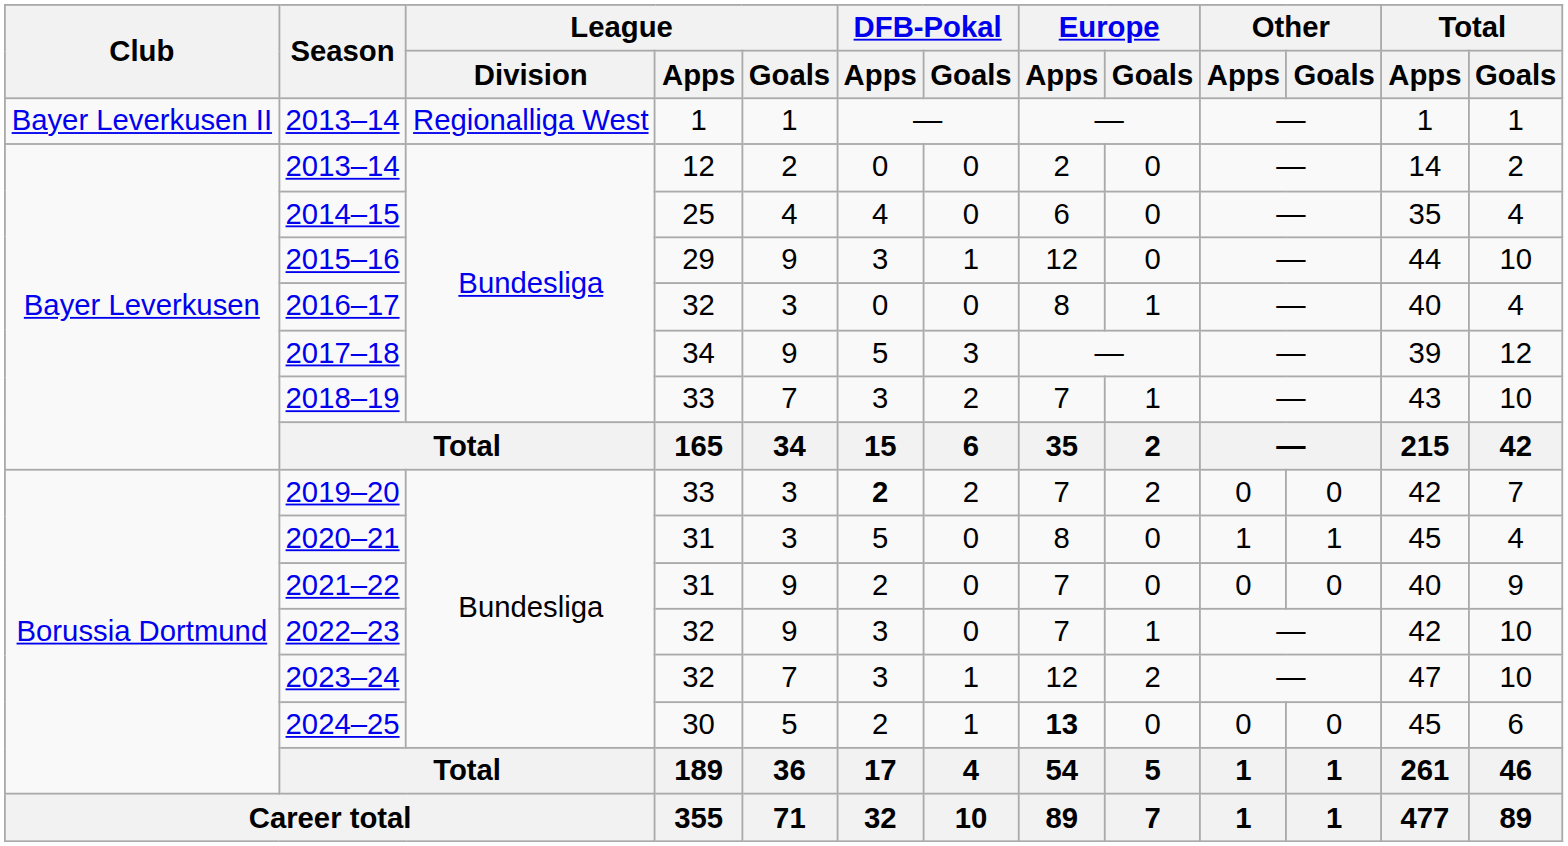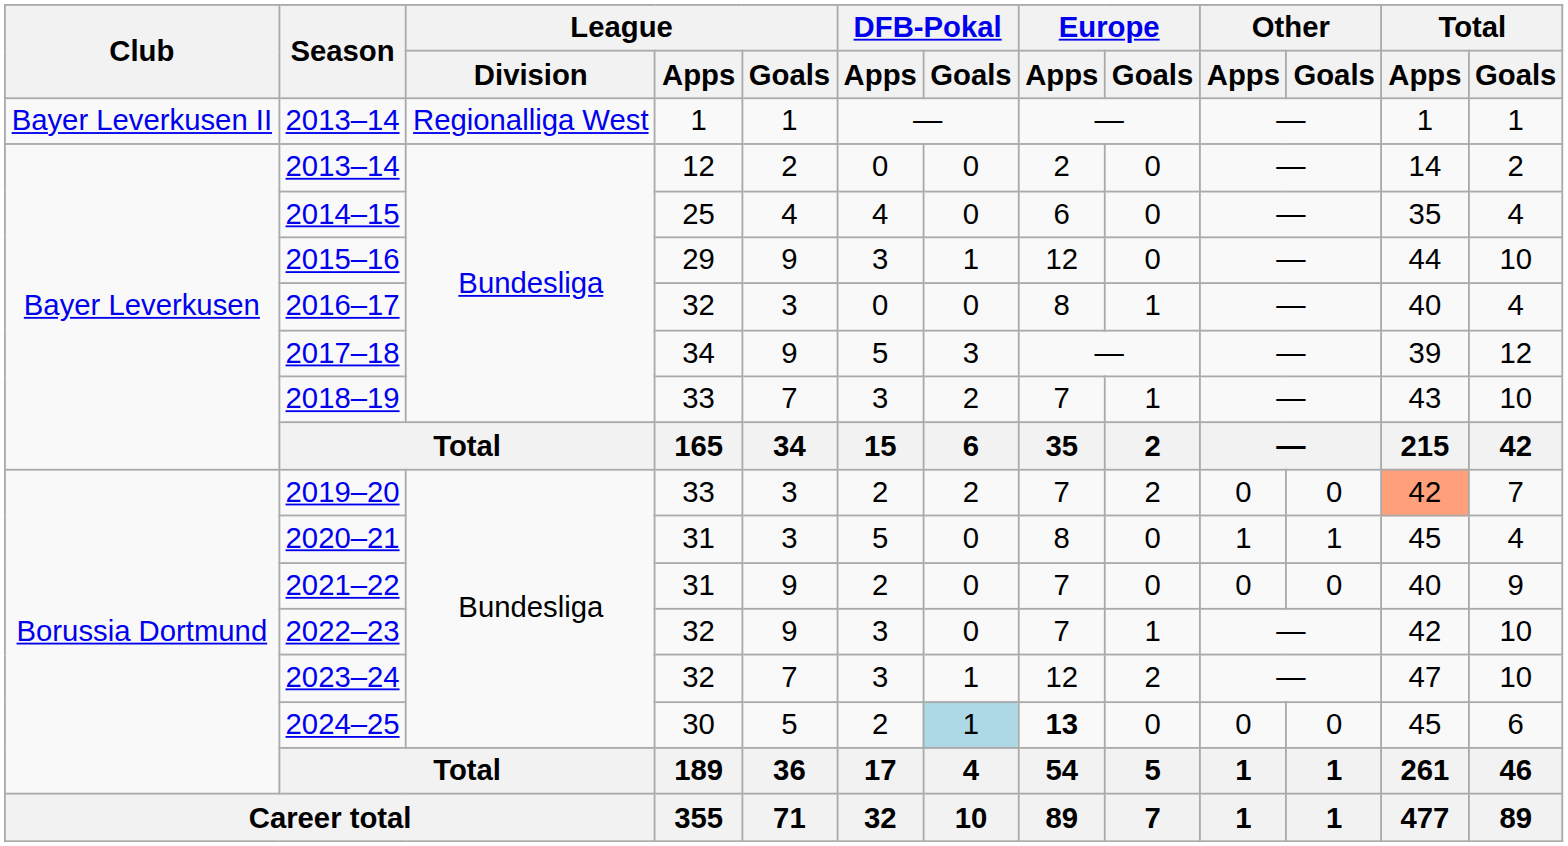2019–20 | DFB-Pokal / Apps: bold -> normal
2019–20 | Total / Apps: no background -> lightsalmon background
2024–25 | DFB-Pokal / Goals: no background -> lightblue background
